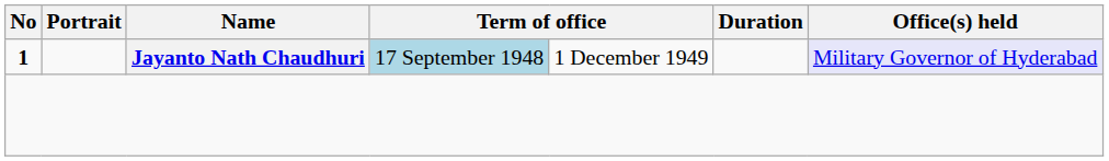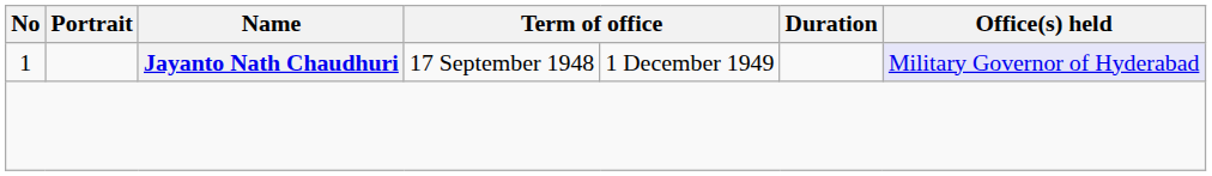Jayanto Nath Chaudhuri | No: bold -> normal
Jayanto Nath Chaudhuri | column 4: lightblue background -> no background
